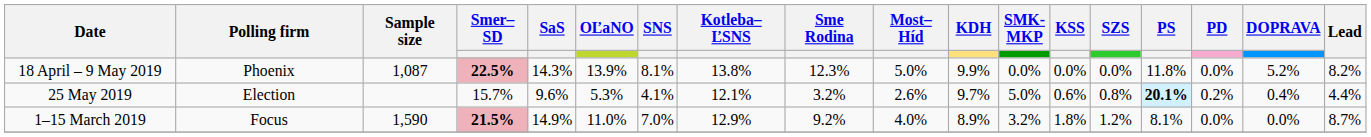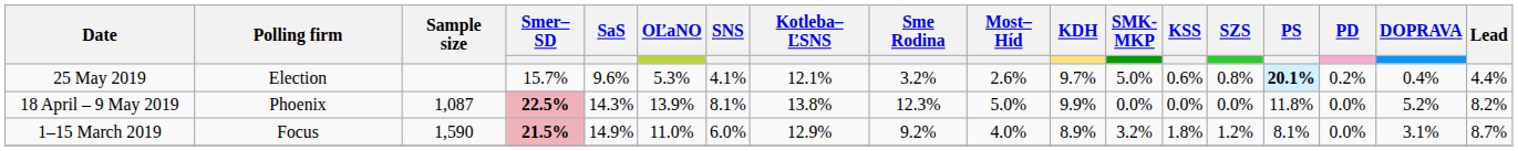rows swapped: 25 May 2019 <-> 18 April – 9 May 2019
1–15 March 2019 | SNS: 7.0% -> 6.0%
1–15 March 2019 | DOPRAVA: 0.0% -> 3.1%
